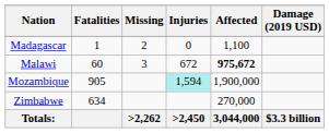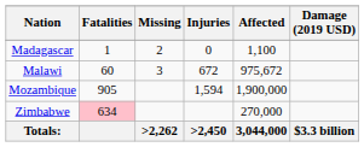Malawi | Affected: bold -> normal
Mozambique | Injuries: paleturquoise background -> no background
Zimbabwe | Fatalities: no background -> pink background
